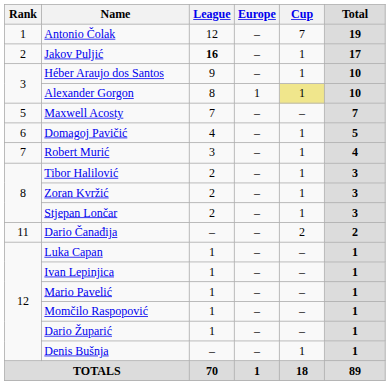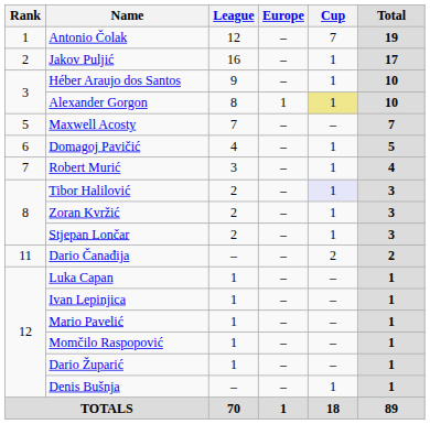Jakov Puljić | League: bold -> normal
Tibor Halilović | Cup: no background -> lavender background
